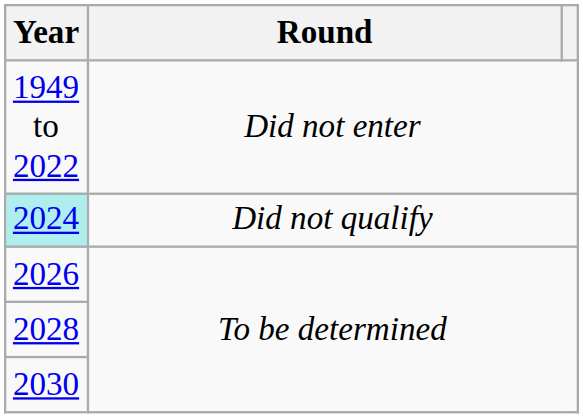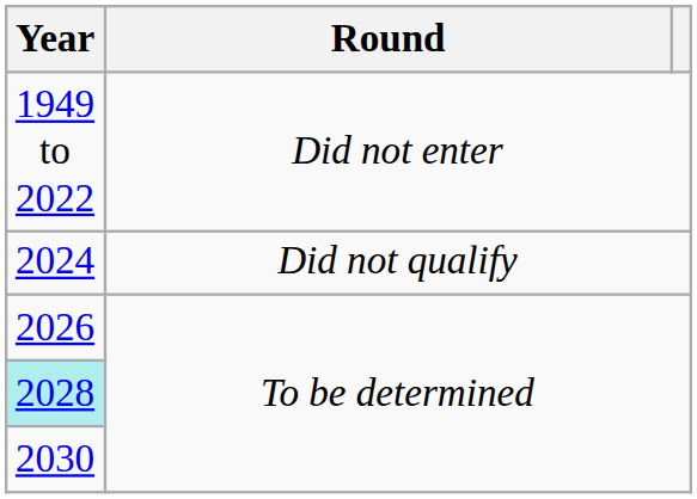2024 | Year: paleturquoise background -> no background
2028 | Year: no background -> paleturquoise background
